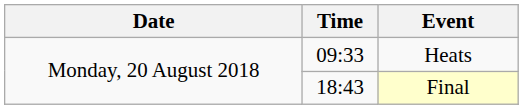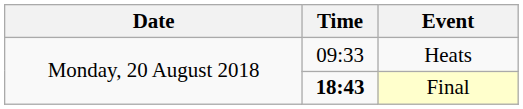Final | Time: normal -> bold
